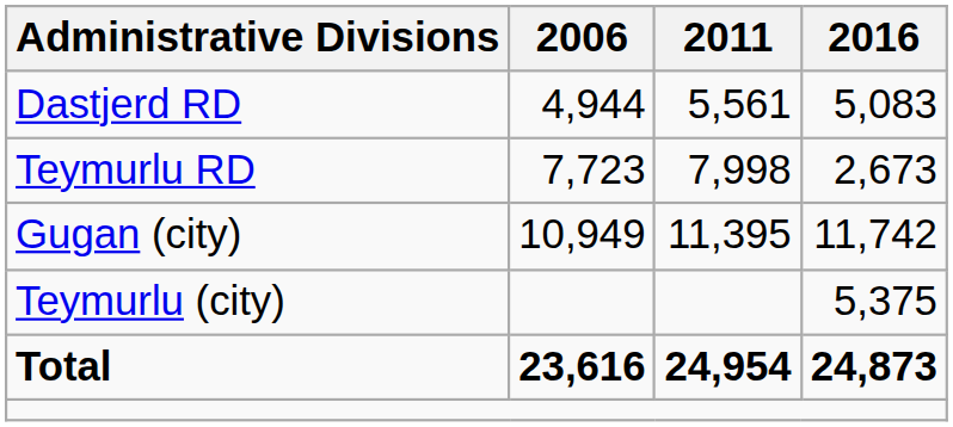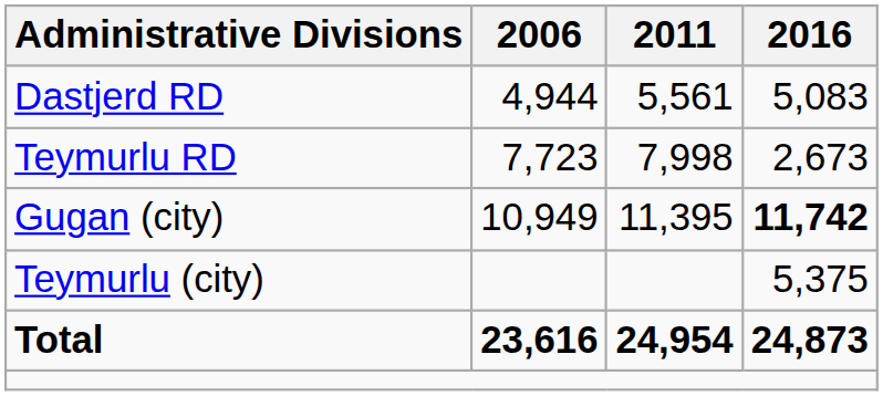Gugan (city) | 2016: normal -> bold
